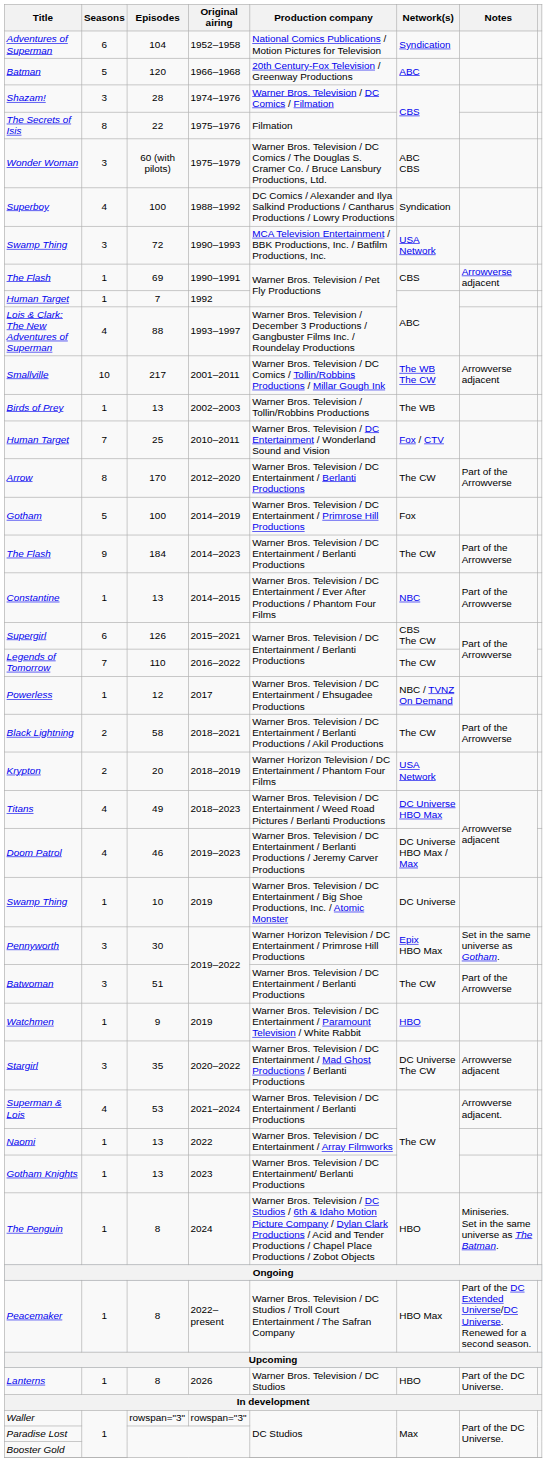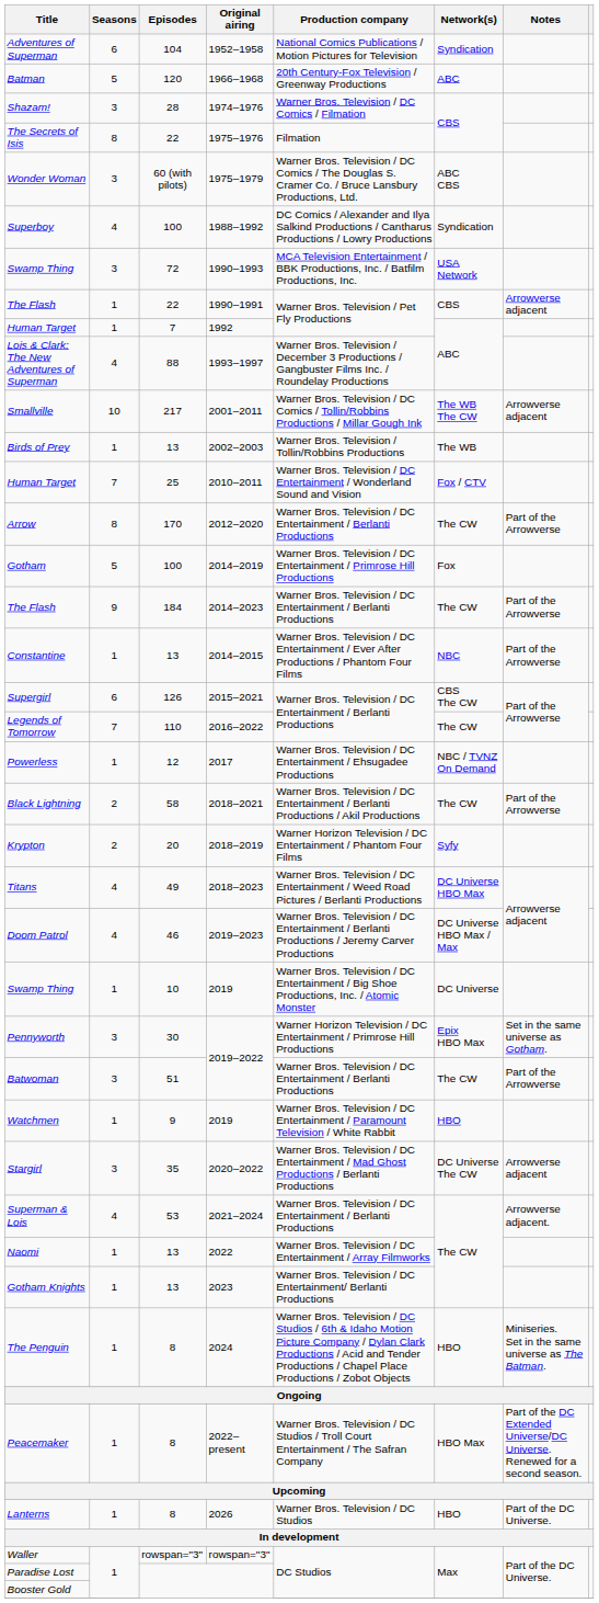The Flash / 1990–1991 | Episodes: 69 -> 22
Krypton | Network(s): USA Network -> Syfy
